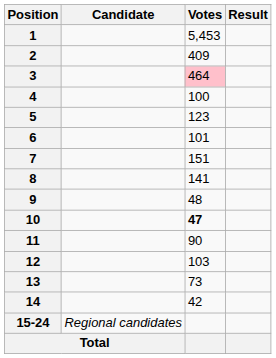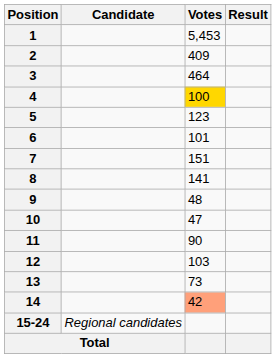3 | Votes: pink background -> no background
4 | Votes: no background -> gold background
10 | Votes: bold -> normal
14 | Votes: no background -> lightsalmon background
